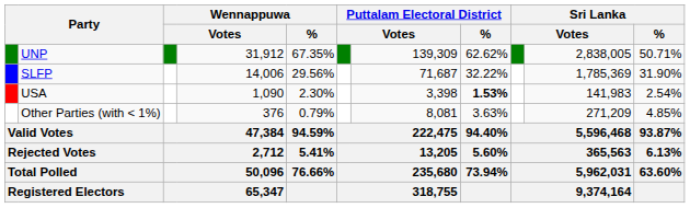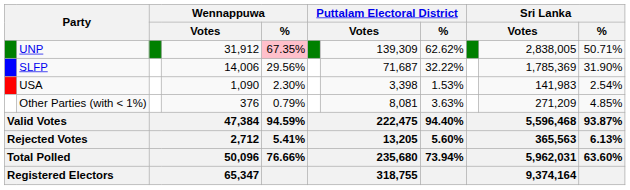UNP | Wennappuwa / %: no background -> pink background
USA | Puttalam Electoral District / %: bold -> normal
